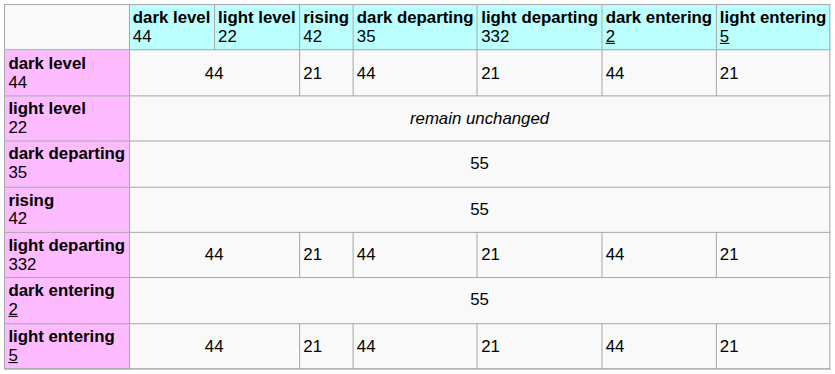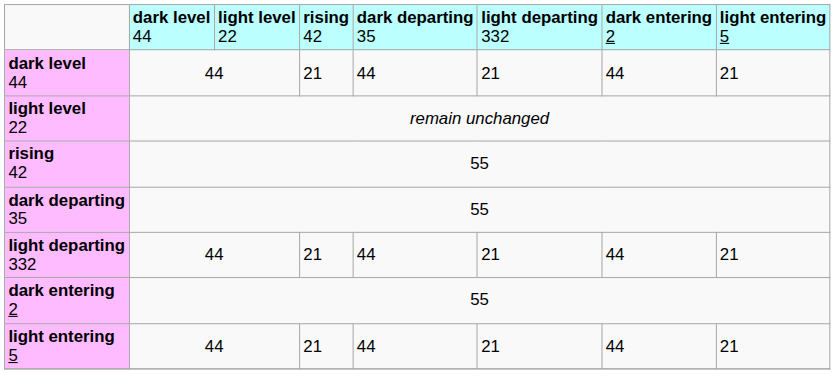row 4 | column 1: dark departing 35 -> rising 42
row 5 | column 1: rising 42 -> dark departing 35
